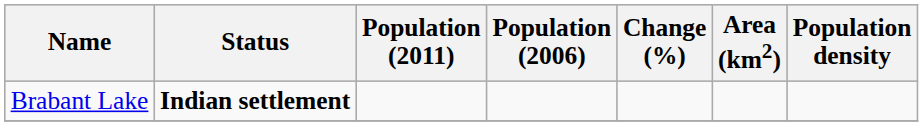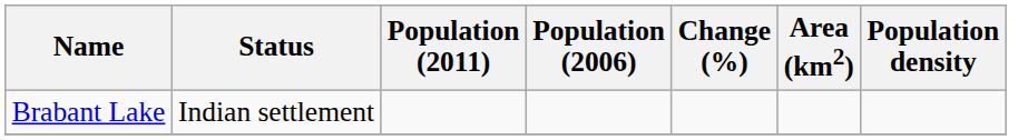Brabant Lake | Status: bold -> normal
